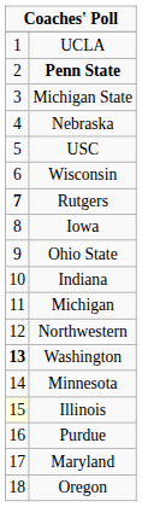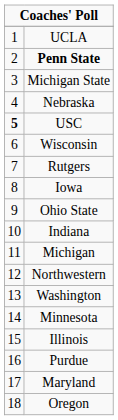USC | column 1: normal -> bold
Rutgers | column 1: bold -> normal
Washington | column 1: bold -> normal
Illinois | column 1: lightyellow background -> no background
